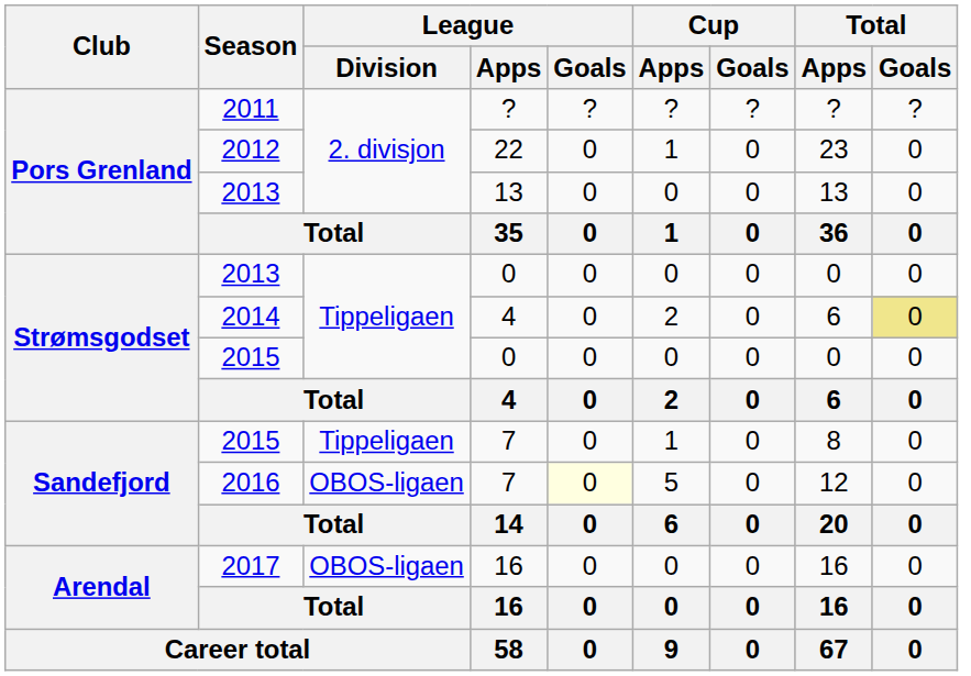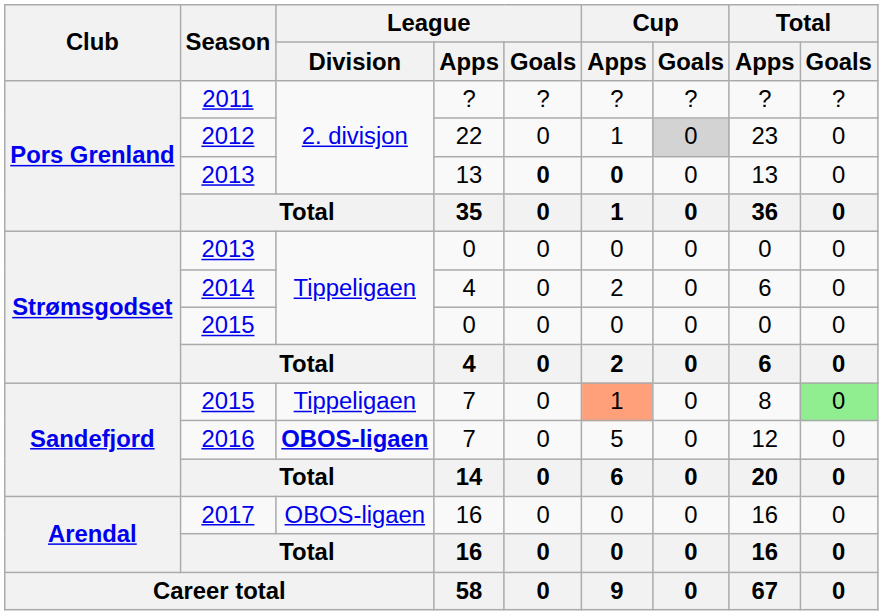2012 | Cup / Goals: no background -> lightgrey background
2013 / 13 | League / Goals: normal -> bold
2013 / 13 | Cup / Apps: normal -> bold
2014 | Total / Goals: khaki background -> no background
2015 / 7 | Cup / Apps: no background -> lightsalmon background
2015 / 7 | Total / Goals: no background -> lightgreen background
2016 | League / Division: normal -> bold
2016 | League / Goals: lightyellow background -> no background
